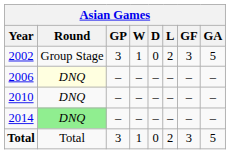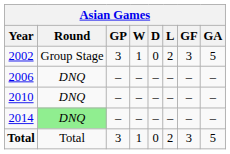2006 | Round: lightyellow background -> no background
